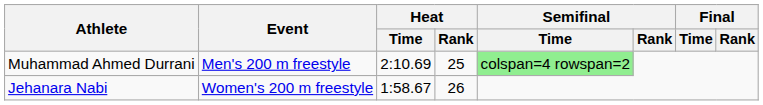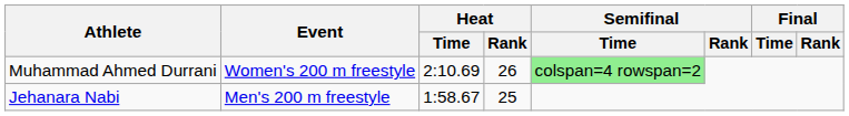Muhammad Ahmed Durrani | Event: Men's 200 m freestyle -> Women's 200 m freestyle
Muhammad Ahmed Durrani | Heat / Rank: 25 -> 26
Jehanara Nabi | Event: Women's 200 m freestyle -> Men's 200 m freestyle
Jehanara Nabi | Heat / Rank: 26 -> 25
